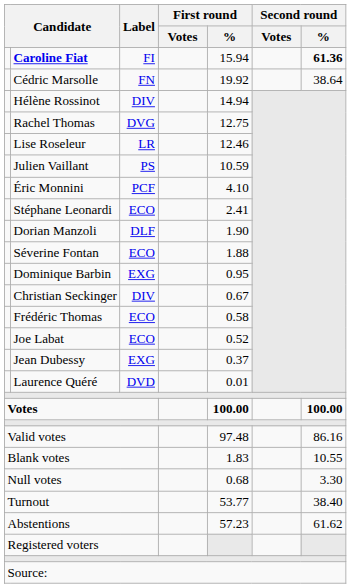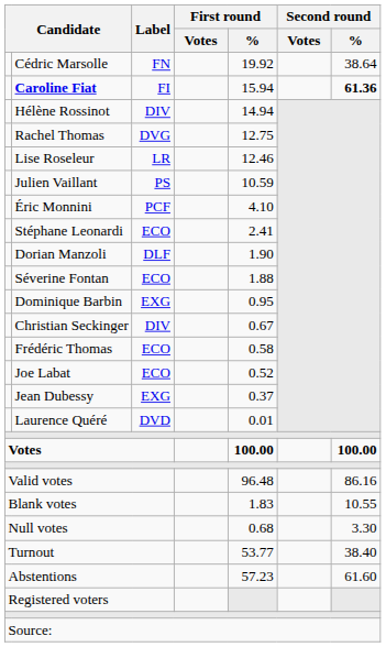rows swapped: Cédric Marsolle <-> Caroline Fiat
Valid votes | First round / %: 97.48 -> 96.48
Abstentions | Second round / %: 61.62 -> 61.60
